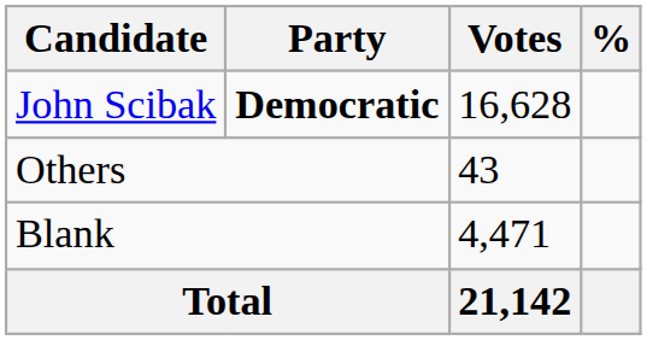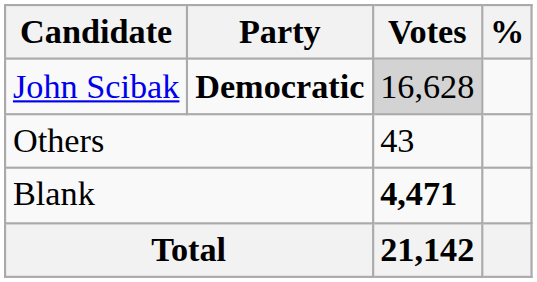John Scibak | Votes: no background -> lightgrey background
Blank | Votes: normal -> bold
